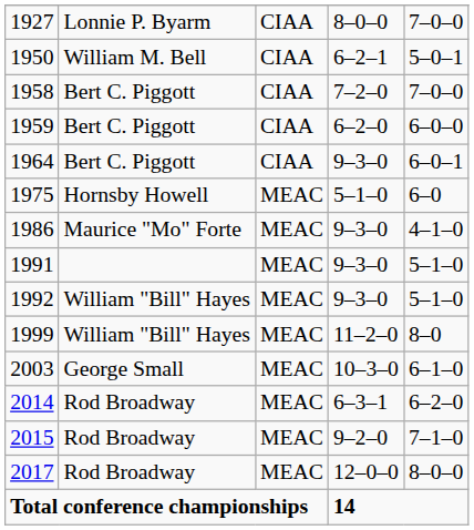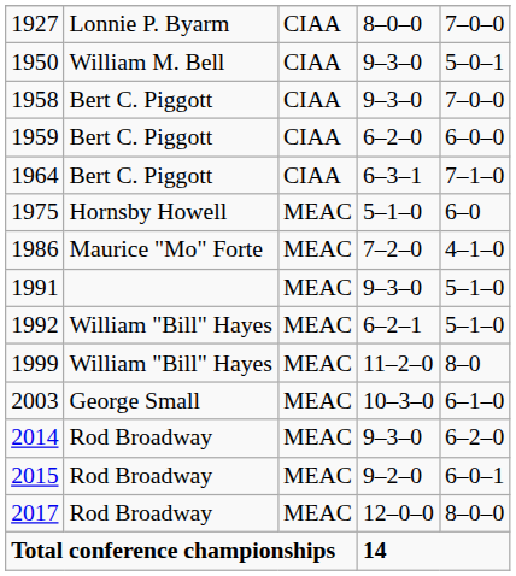1950 | column 4: 6–2–1 -> 9–3–0
1958 | column 4: 7–2–0 -> 9–3–0
1964 | column 4: 9–3–0 -> 6–3–1
1964 | column 5: 6–0–1 -> 7–1–0
1986 | column 4: 9–3–0 -> 7–2–0
1992 | column 4: 9–3–0 -> 6–2–1
2014 | column 4: 6–3–1 -> 9–3–0
2015 | column 5: 7–1–0 -> 6–0–1
